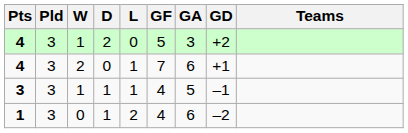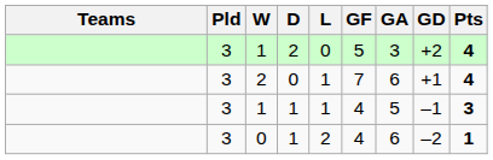columns swapped: Teams <-> Pts
